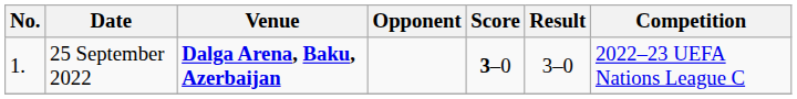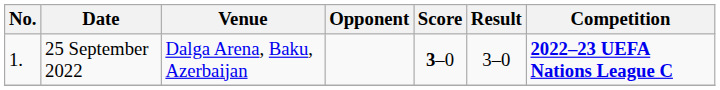25 September 2022 | Venue: bold -> normal
25 September 2022 | Competition: normal -> bold
